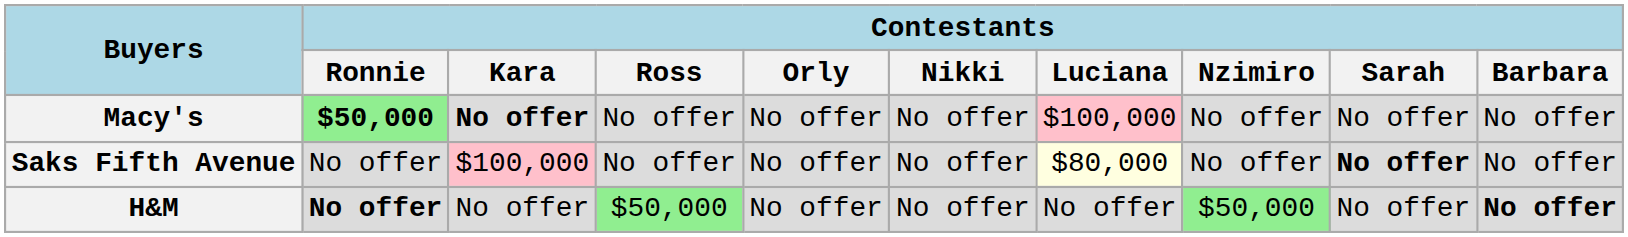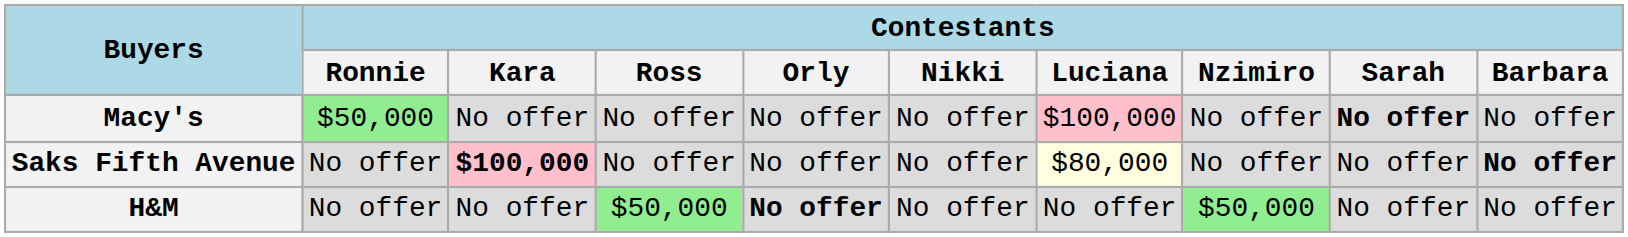Macy's | Contestants / Ronnie: bold -> normal
Macy's | Contestants / Kara: bold -> normal
Macy's | Contestants / Sarah: normal -> bold
Saks Fifth Avenue | Contestants / Kara: normal -> bold
Saks Fifth Avenue | Contestants / Sarah: bold -> normal
Saks Fifth Avenue | Contestants / Barbara: normal -> bold
H&M | Contestants / Ronnie: bold -> normal
H&M | Contestants / Orly: normal -> bold
H&M | Contestants / Barbara: bold -> normal
